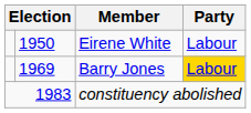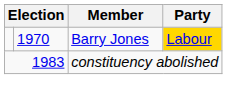- row: 1950 | Eirene White | Labour
Barry Jones | column 2: 1969 -> 1970
